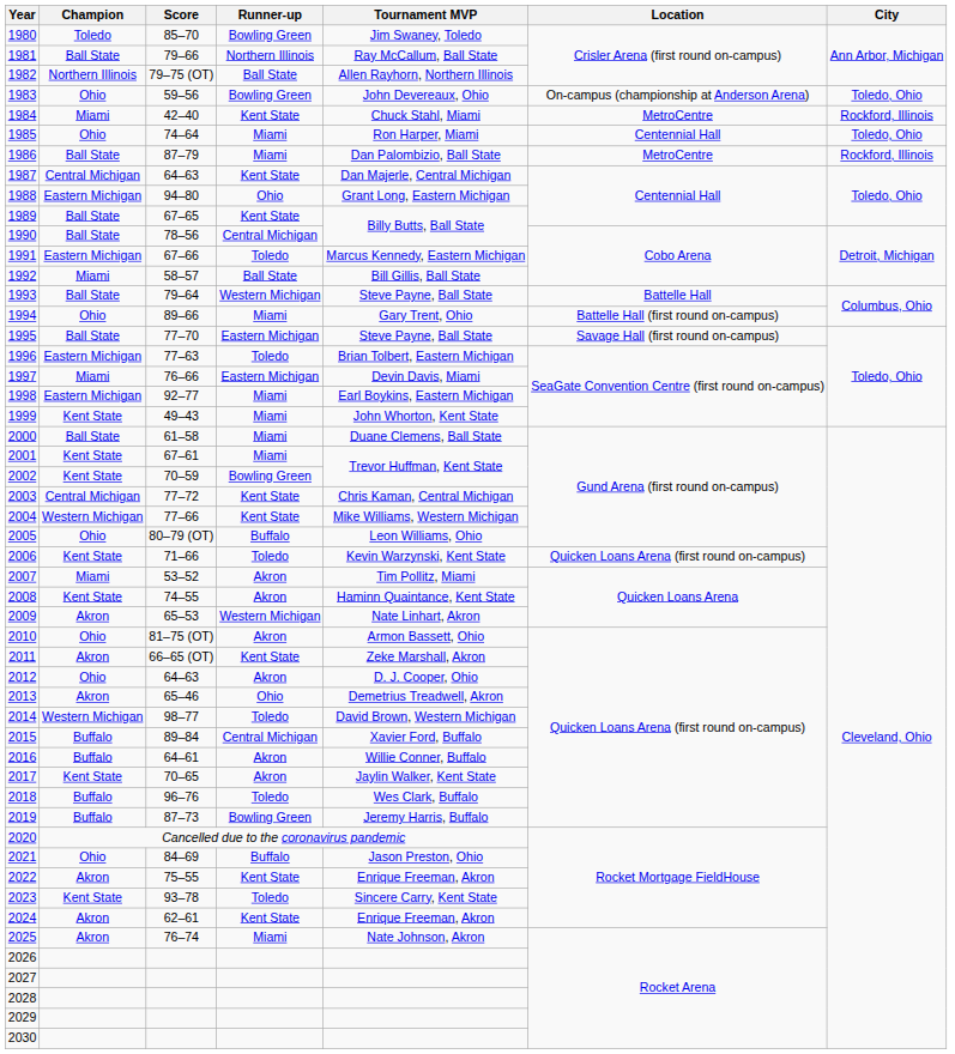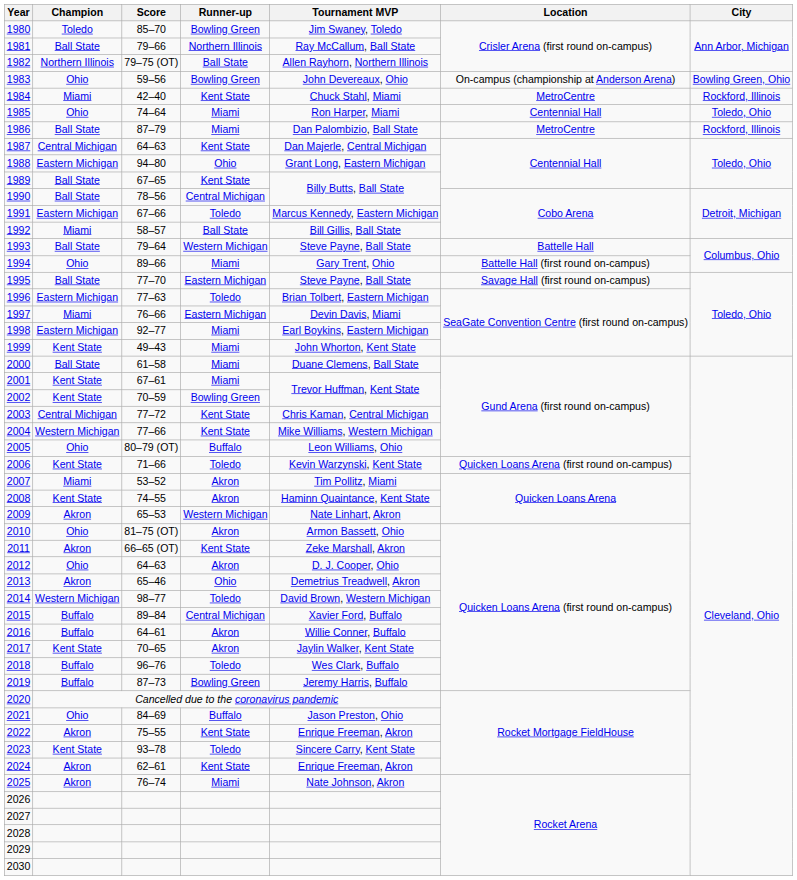1983 | City: Toledo, Ohio -> Bowling Green, Ohio
